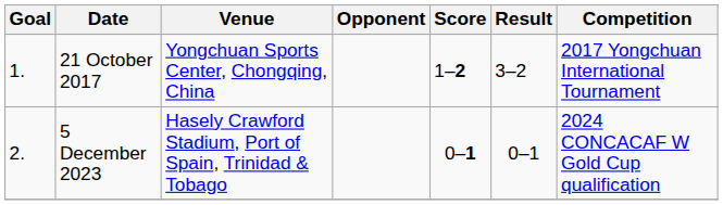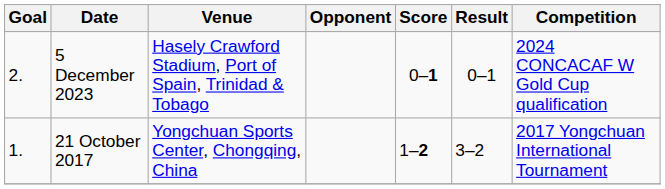rows swapped: 21 October 2017 <-> 5 December 2023
